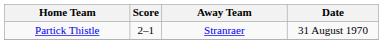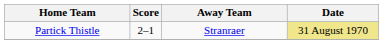Partick Thistle | Date: no background -> khaki background
